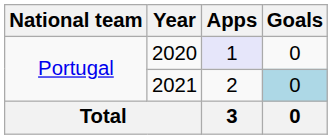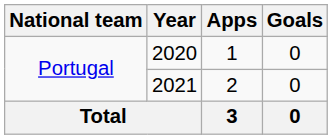2020 | Apps: lavender background -> no background
2021 | Goals: lightblue background -> no background
